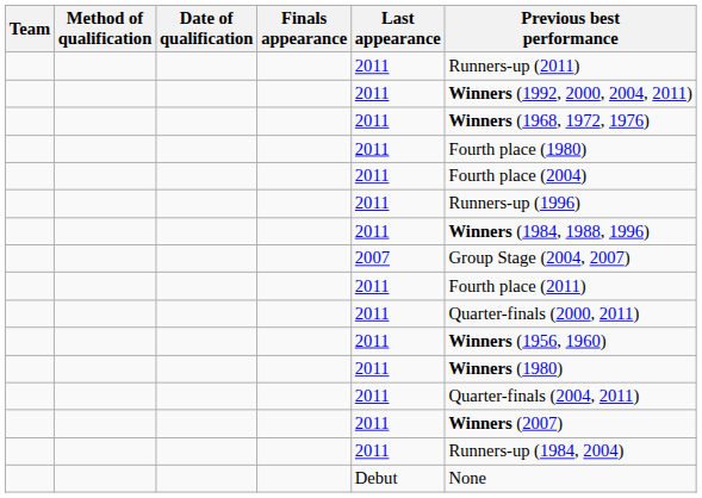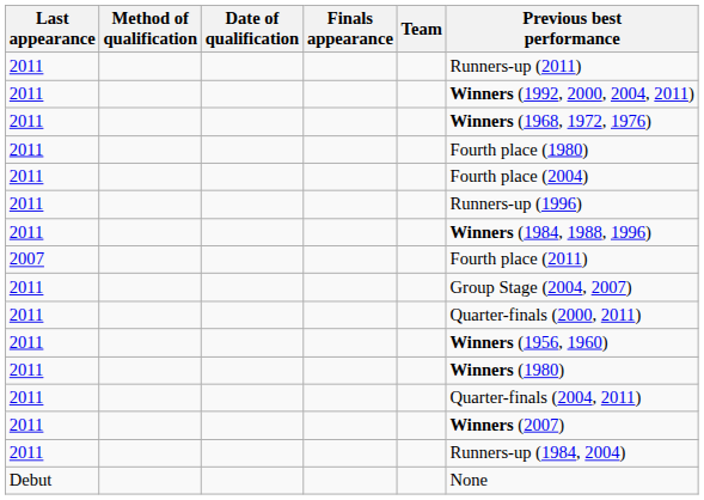columns swapped: Team <-> Last appearance
row 9 | Previous best performance: Group Stage (2004, 2007) -> Fourth place (2011)
row 10 | Previous best performance: Fourth place (2011) -> Group Stage (2004, 2007)
